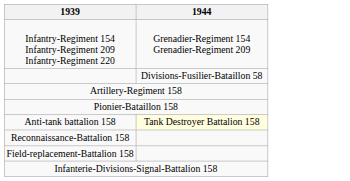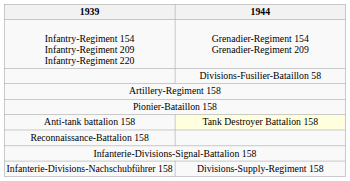- row: Field-replacement-Battalion 158
+ row: Infanterie-Divisions-Nachschubführer 158 | Divisions-Supply-Regiment 158
